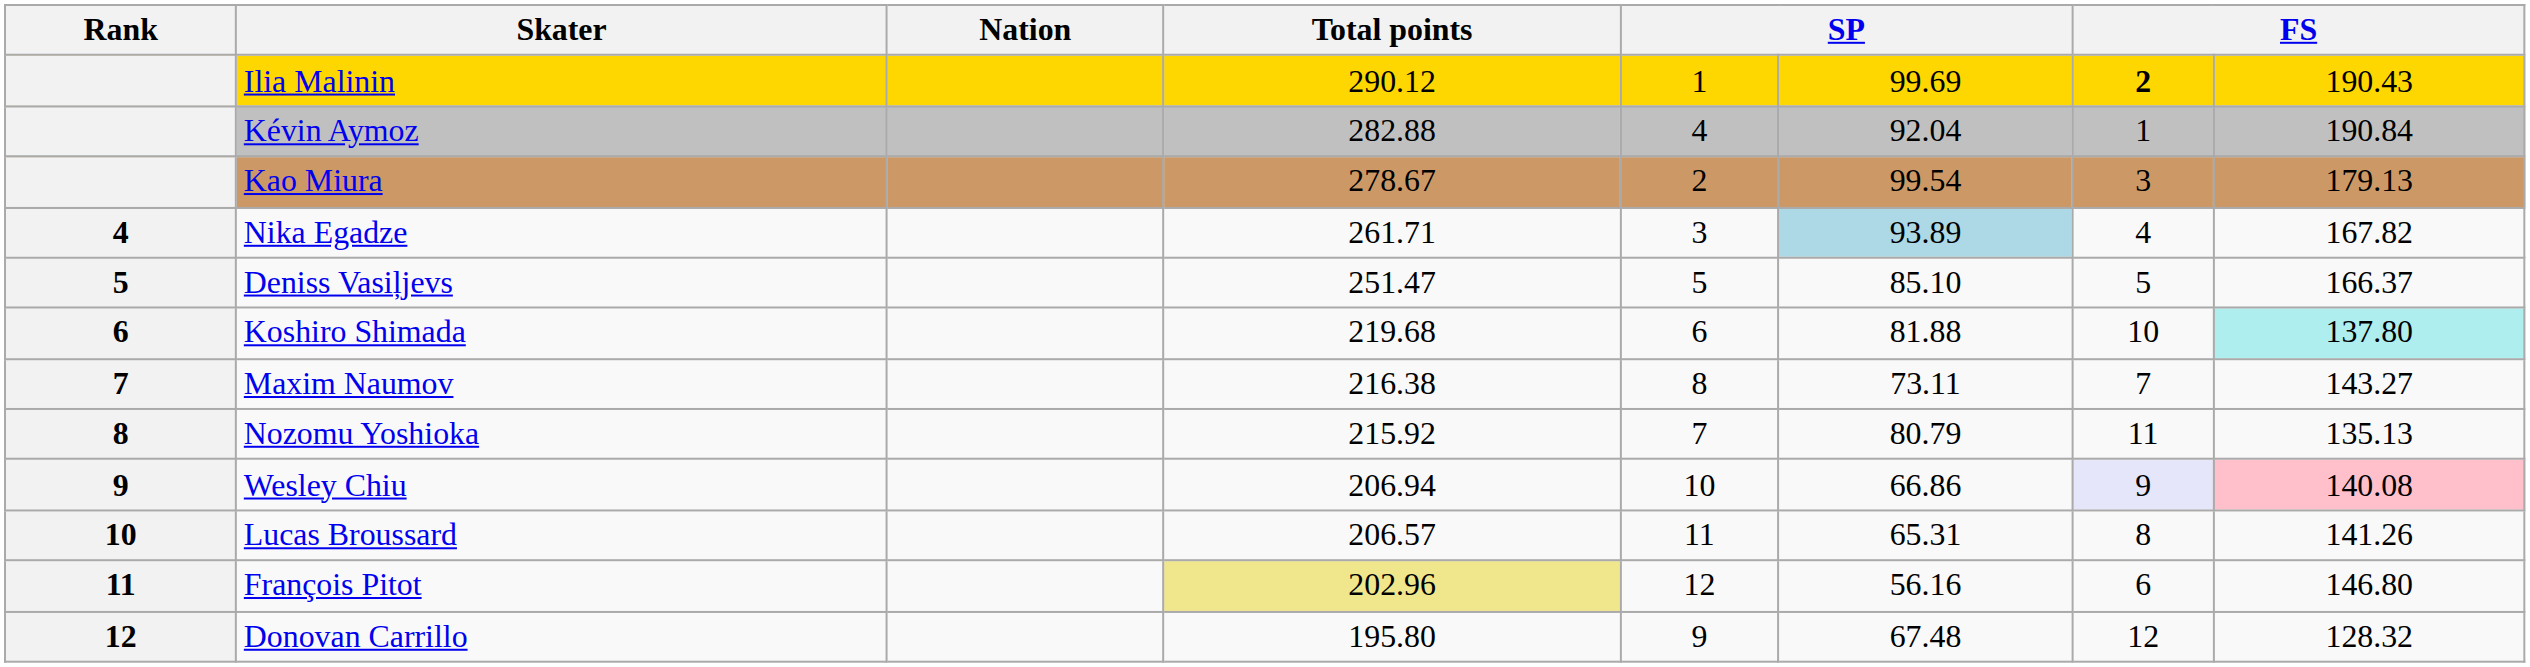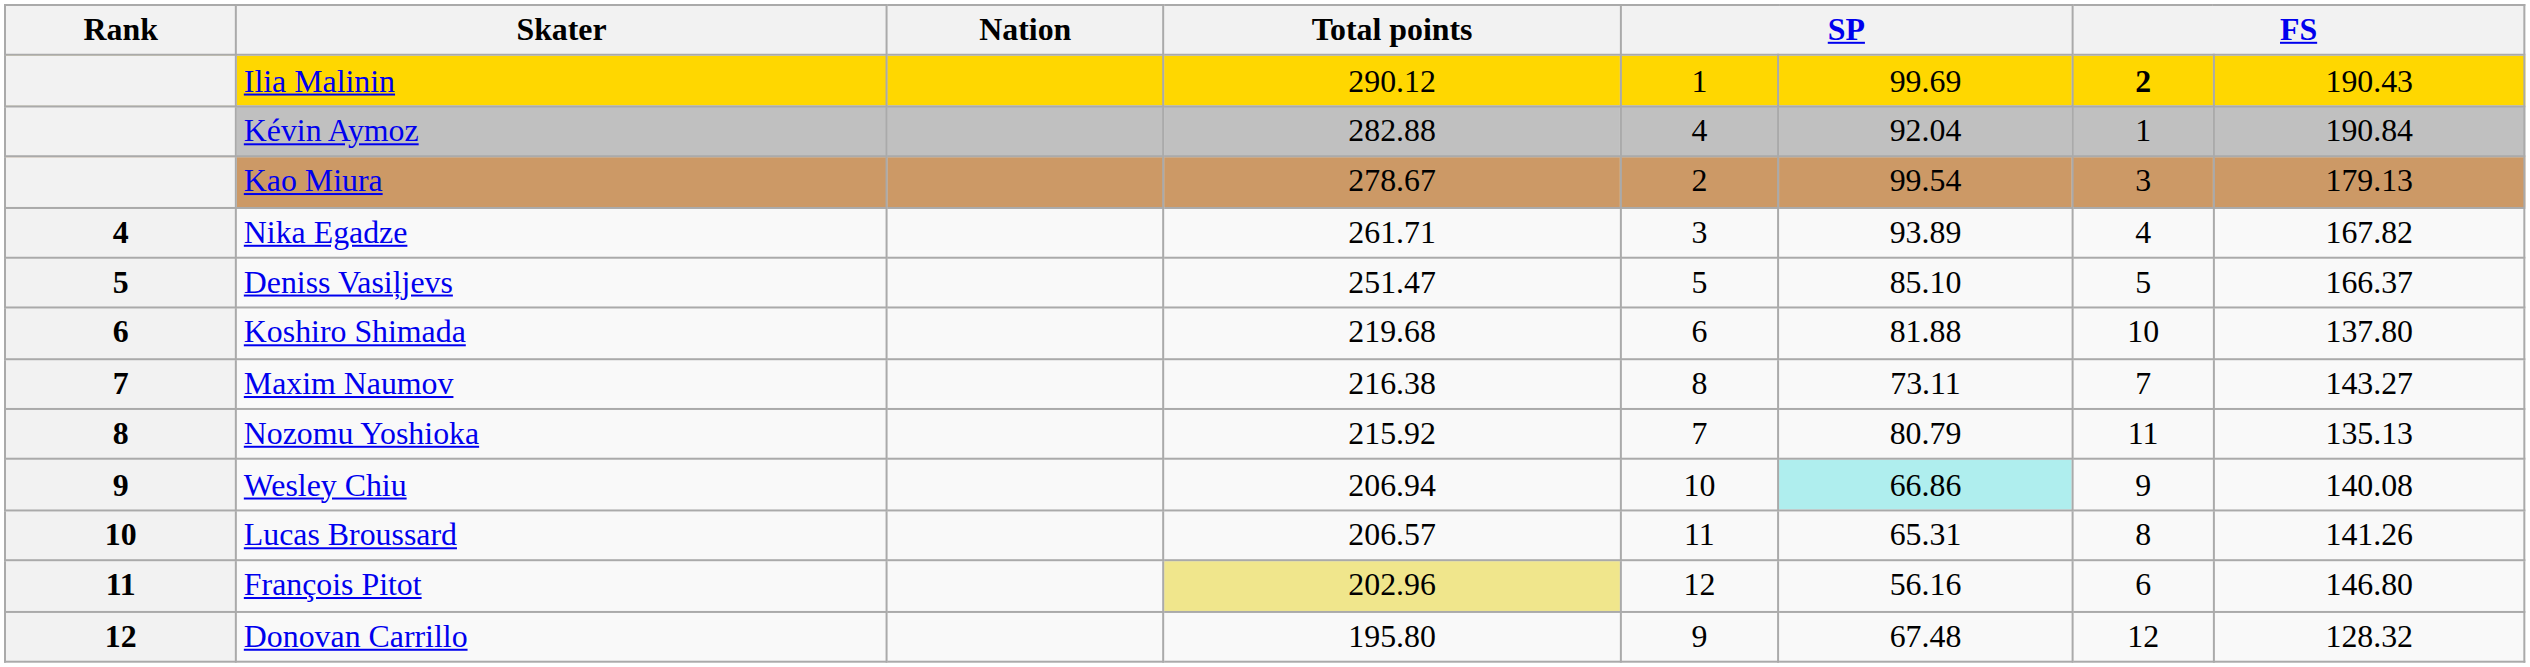Nika Egadze | column 6: lightblue background -> no background
Koshiro Shimada | column 8: paleturquoise background -> no background
Wesley Chiu | column 6: no background -> paleturquoise background
Wesley Chiu | column 7: lavender background -> no background
Wesley Chiu | column 8: pink background -> no background
